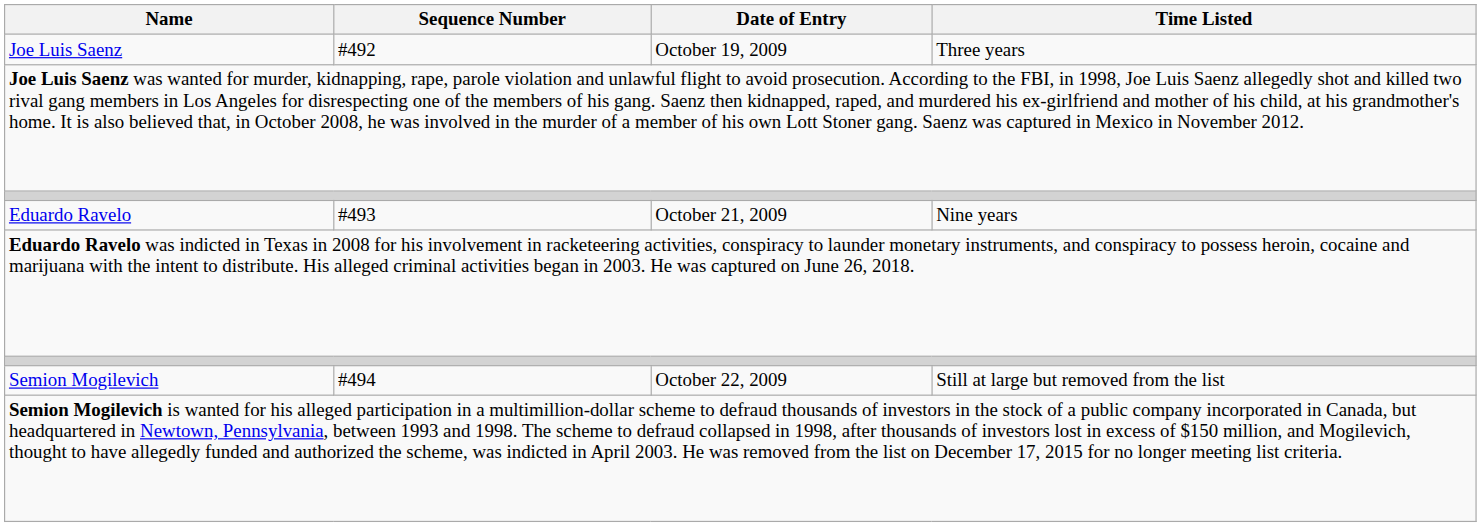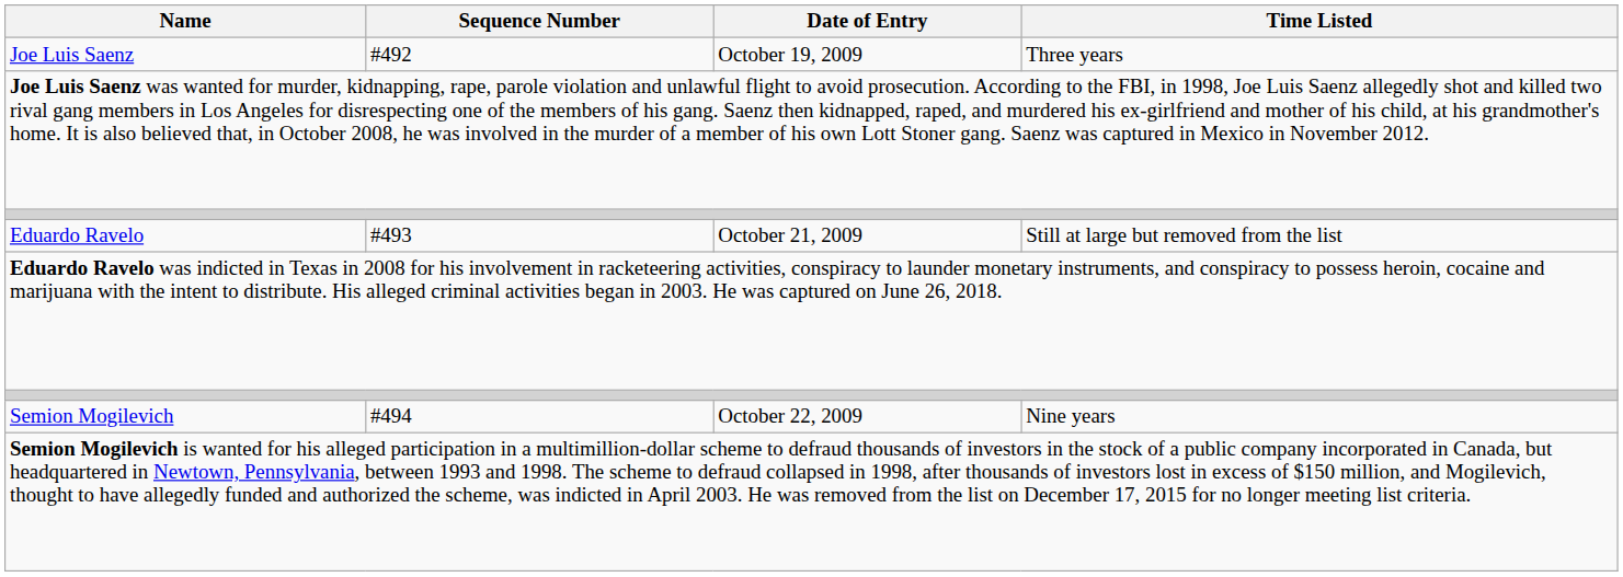Eduardo Ravelo | Time Listed: Nine years -> Still at large but removed from the list
Semion Mogilevich | Time Listed: Still at large but removed from the list -> Nine years
